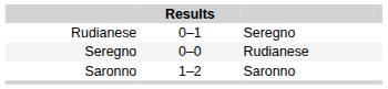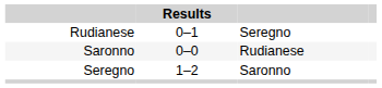row 3 | column 1: Seregno -> Saronno
row 4 | column 1: Saronno -> Seregno
